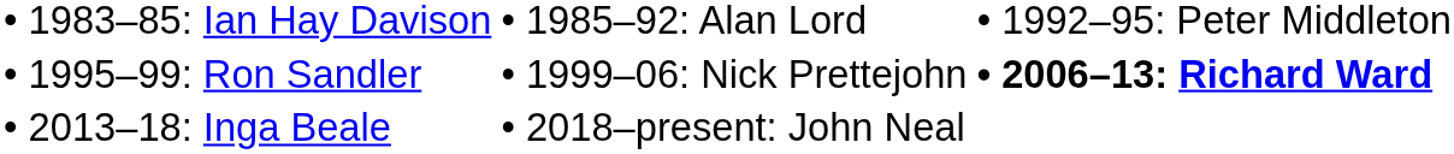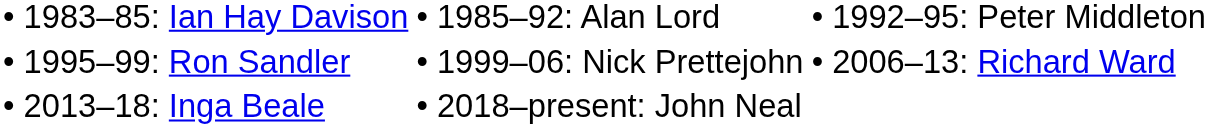• 1995–99: Ron Sandler | column 3: bold -> normal
